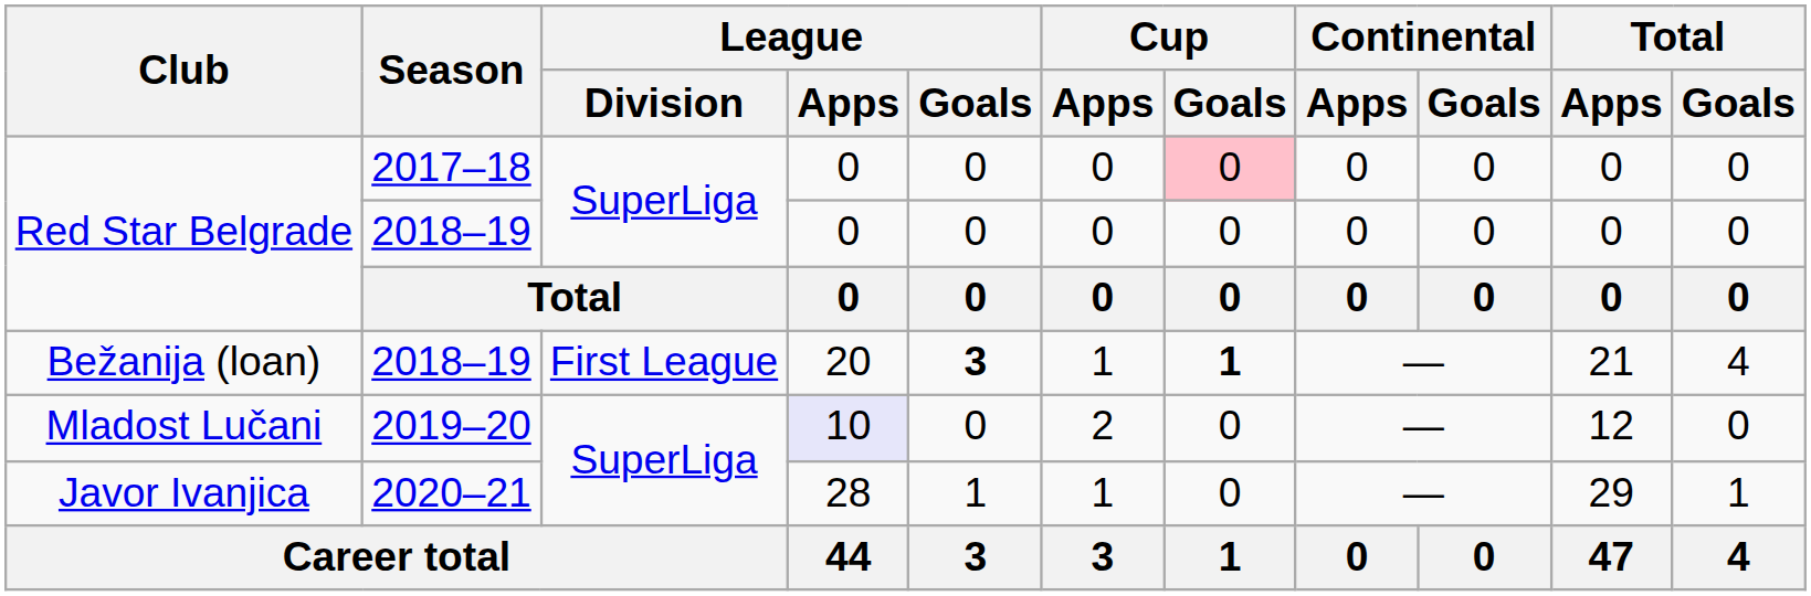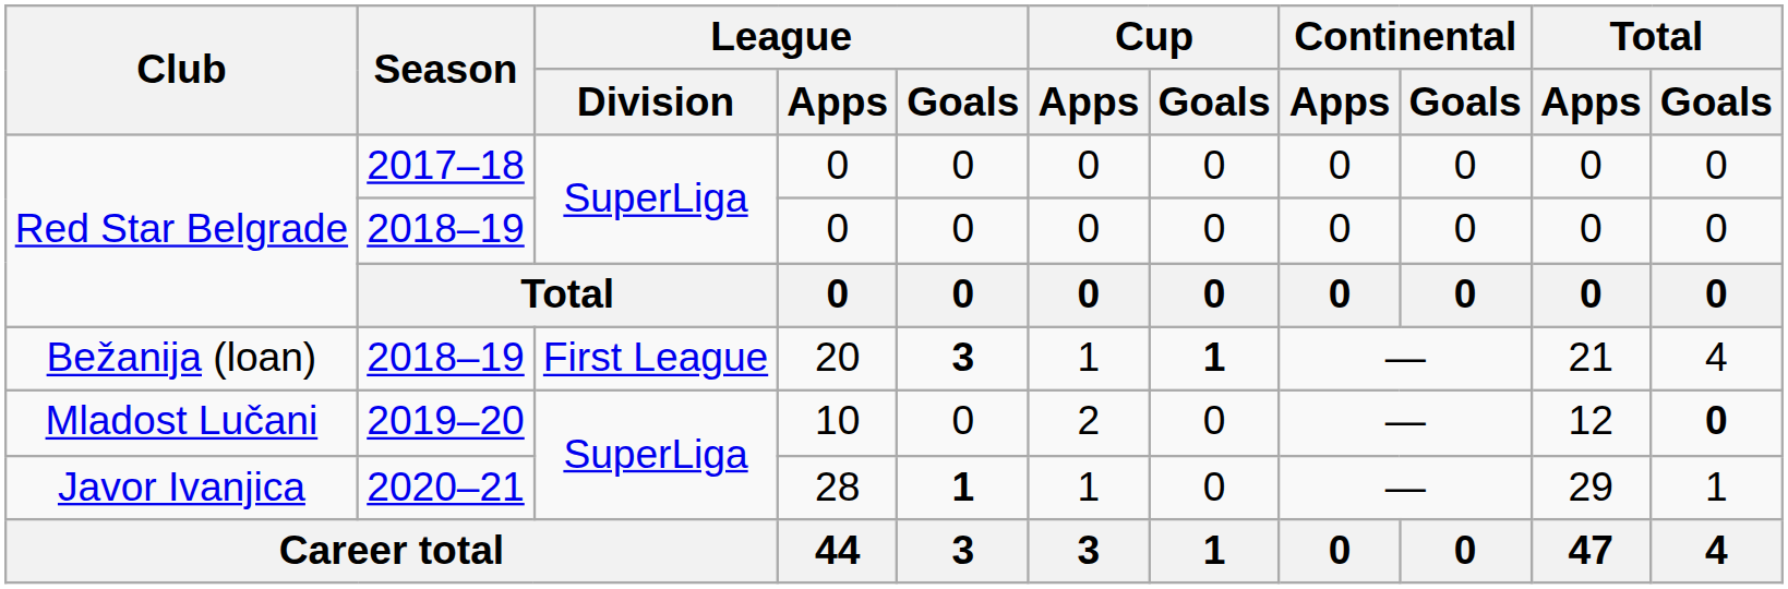Red Star Belgrade / 2017–18 | Cup / Goals: pink background -> no background
Mladost Lučani | League / Apps: lavender background -> no background
Mladost Lučani | Total / Goals: normal -> bold
Javor Ivanjica | League / Goals: normal -> bold
